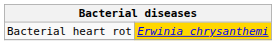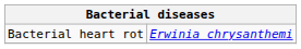Bacterial heart rot | column 2: gold background -> no background
